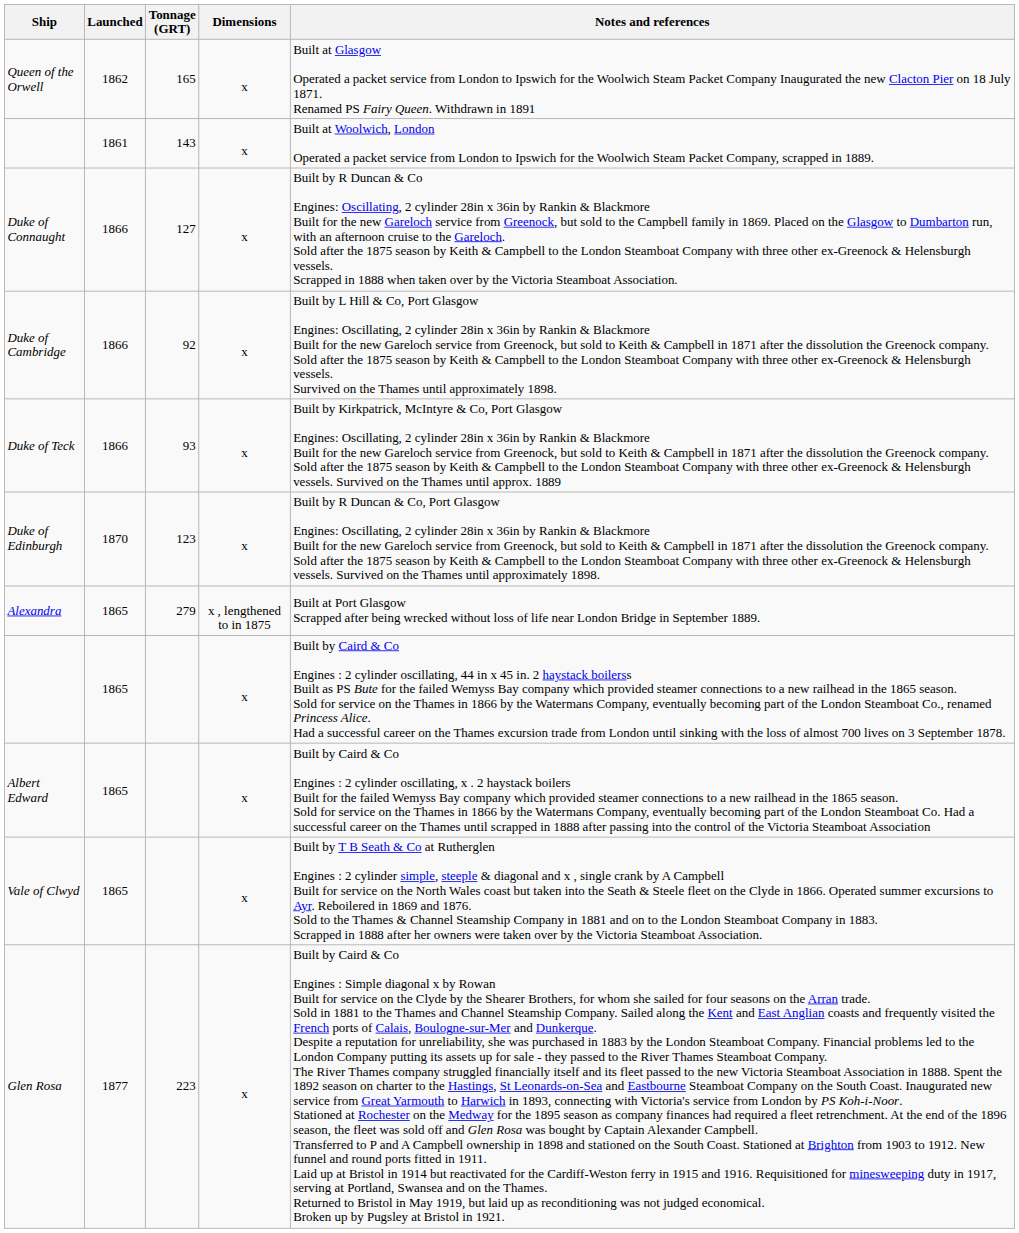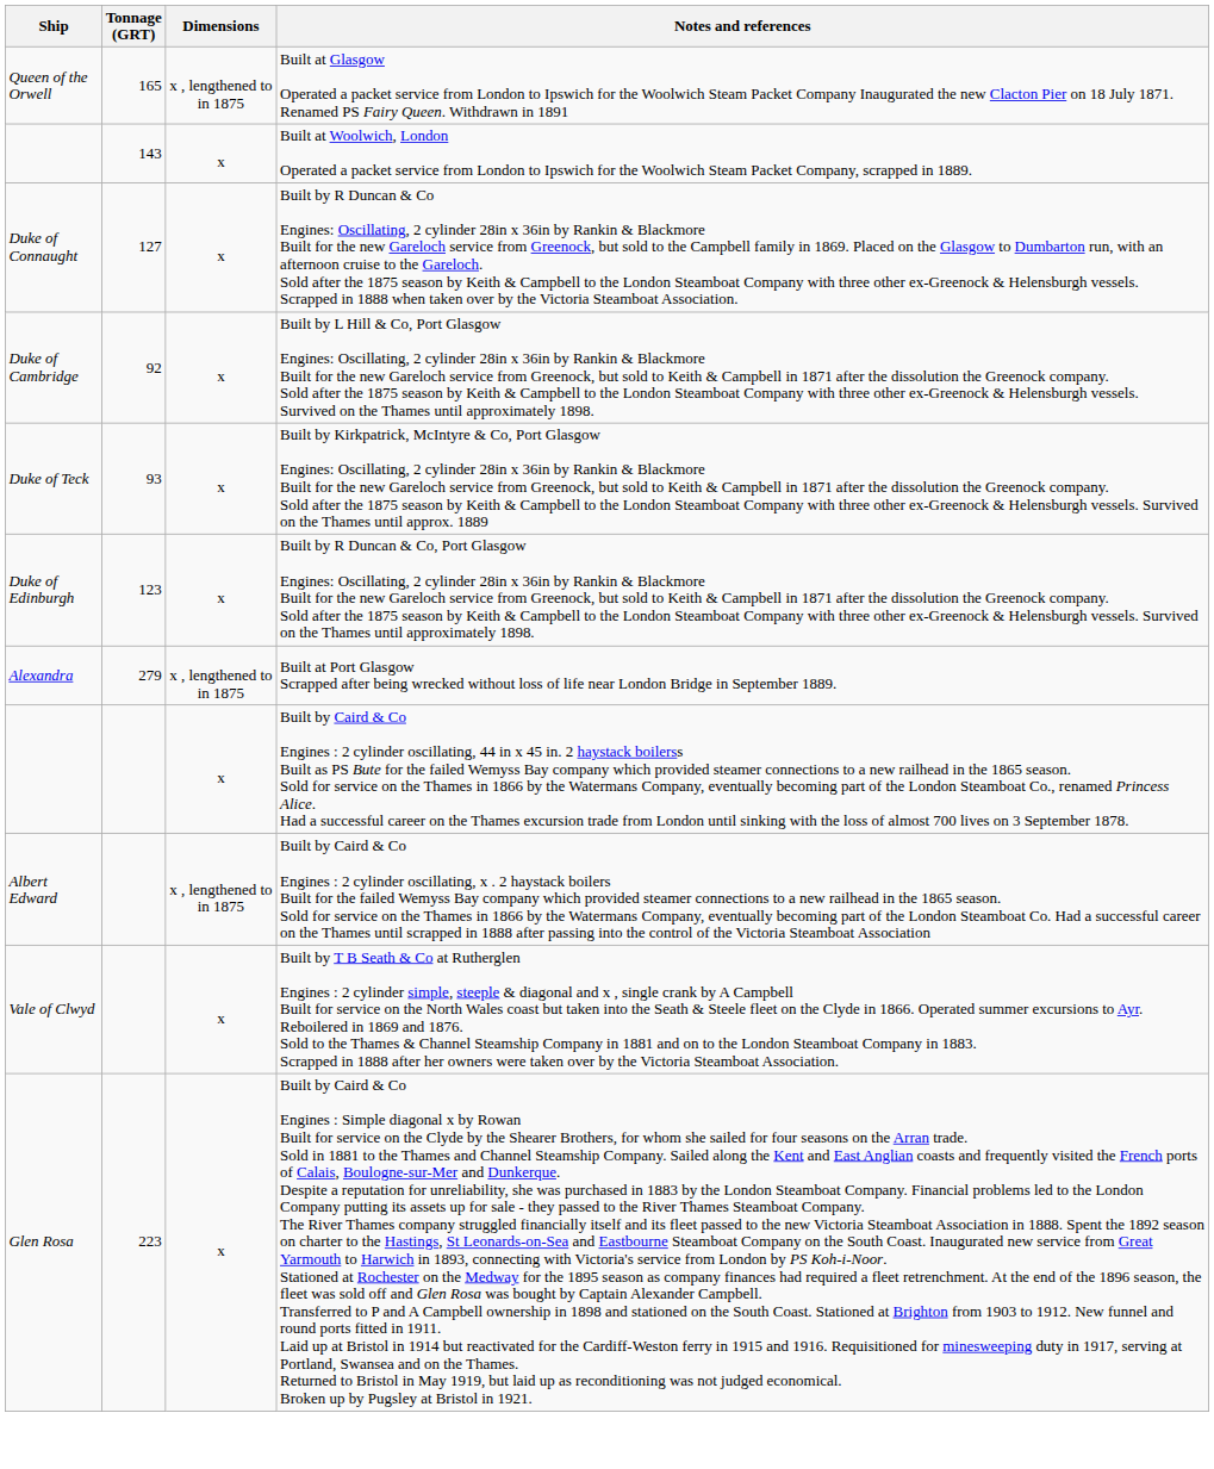- column: Launched | 1862 | 1861 | 1866 | 1866 | 1866 | 1870 | 1865 | 1865 | 1865 | 1865 | 1877
Queen of the Orwell | Dimensions: x -> x , lengthened to in 1875
Albert Edward | Dimensions: x -> x , lengthened to in 1875
